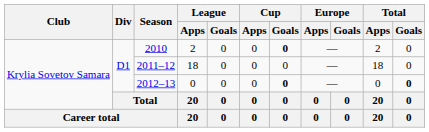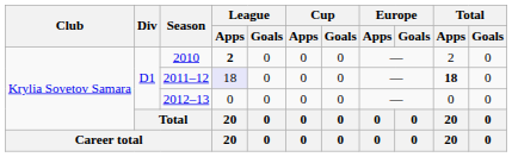2010 | League / Apps: normal -> bold
2010 | Cup / Goals: bold -> normal
2011–12 | League / Apps: no background -> lavender background
2011–12 | Total / Apps: normal -> bold
2012–13 | Cup / Goals: bold -> normal
2012–13 | Total / Goals: bold -> normal
